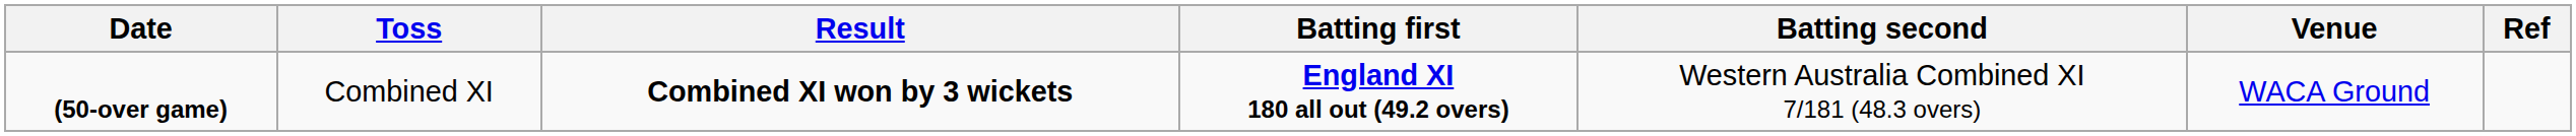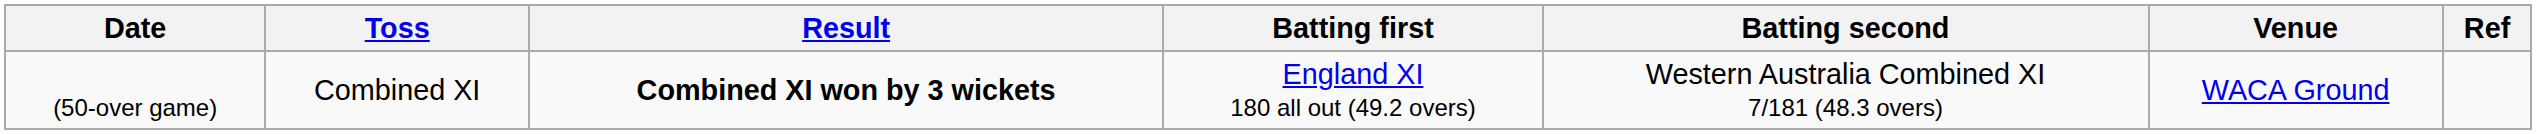row 2 | Date: bold -> normal
row 2 | Batting first: bold -> normal
